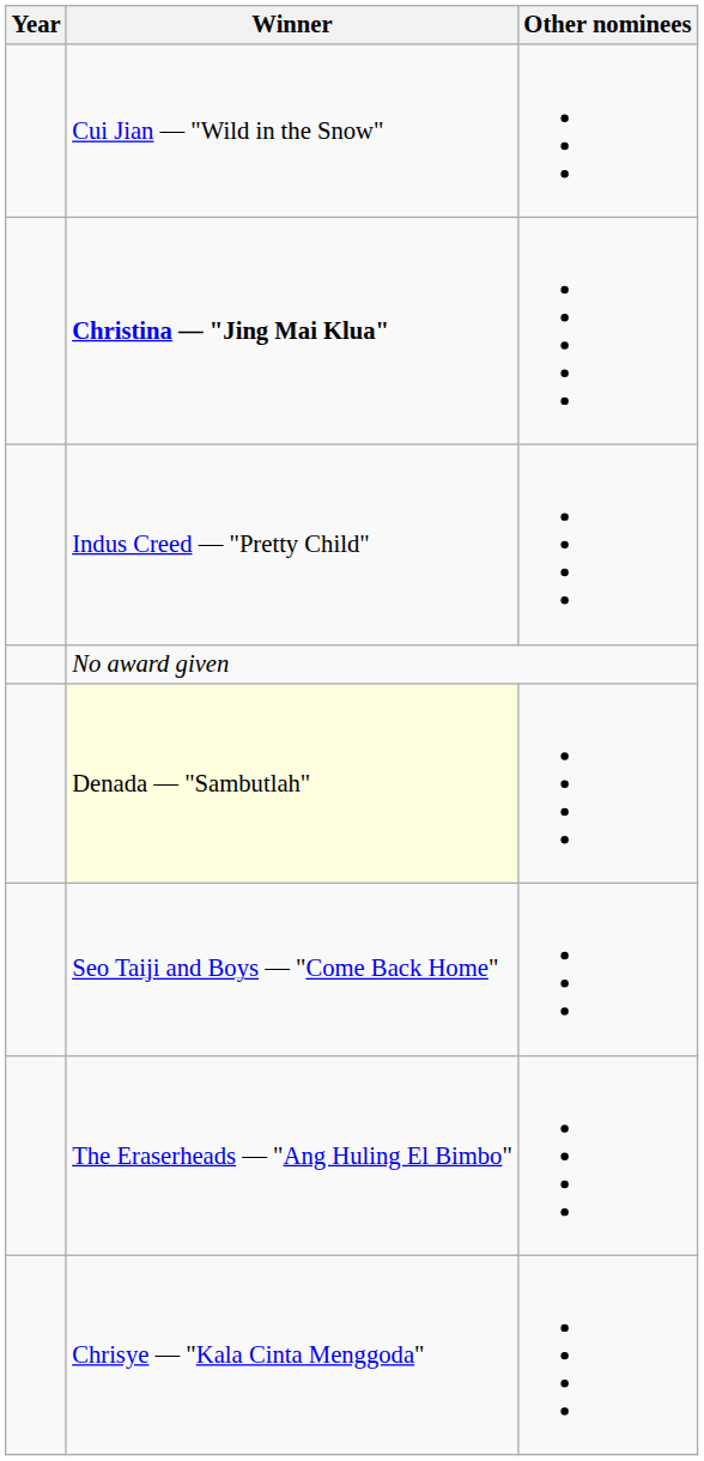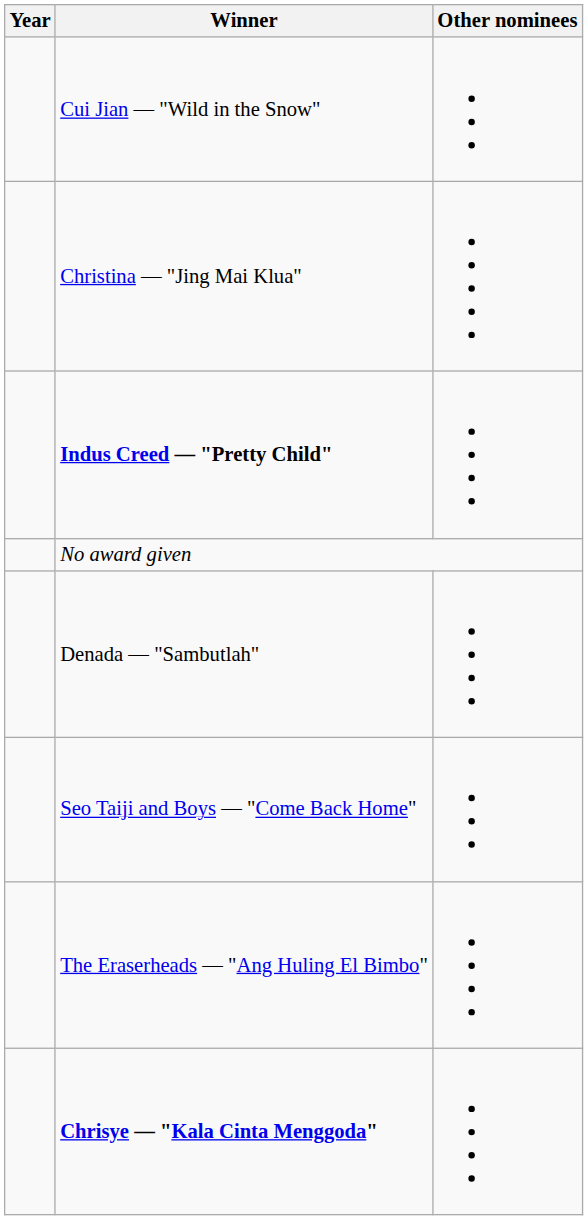Christina — "Jing Mai Klua" | Winner: bold -> normal
Indus Creed — "Pretty Child" | Winner: normal -> bold
Denada — "Sambutlah" | Winner: lightyellow background -> no background
Chrisye — "Kala Cinta Menggoda" | Winner: normal -> bold
